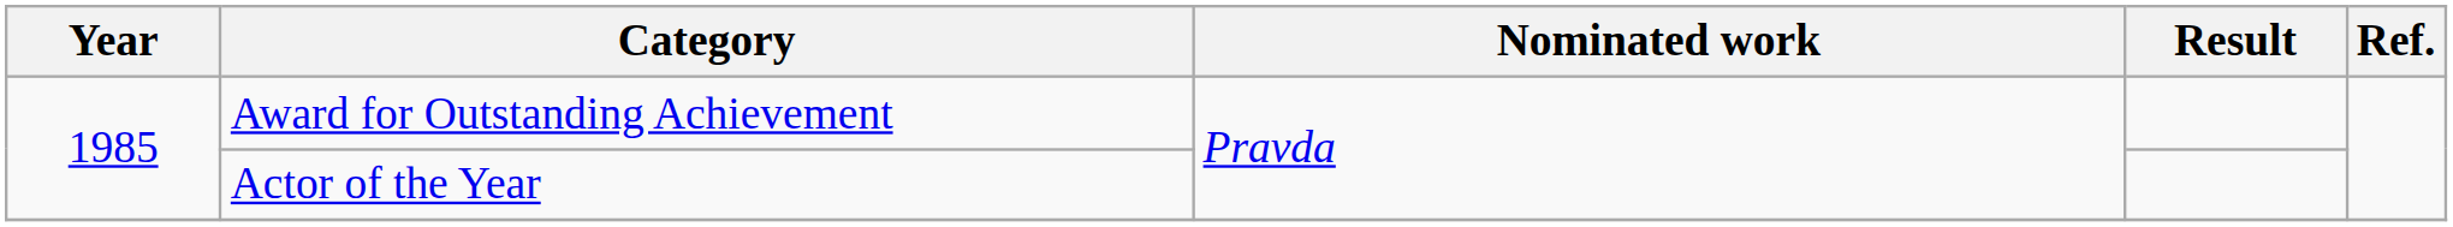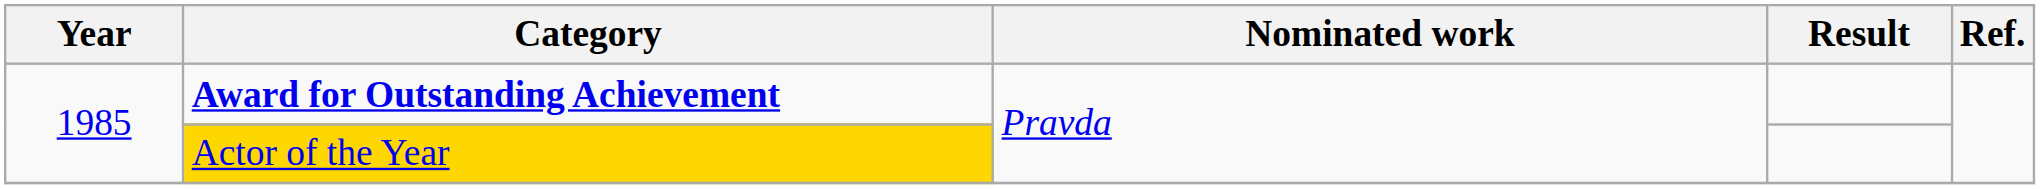Award for Outstanding Achievement | Category: normal -> bold
Actor of the Year | Category: no background -> gold background
